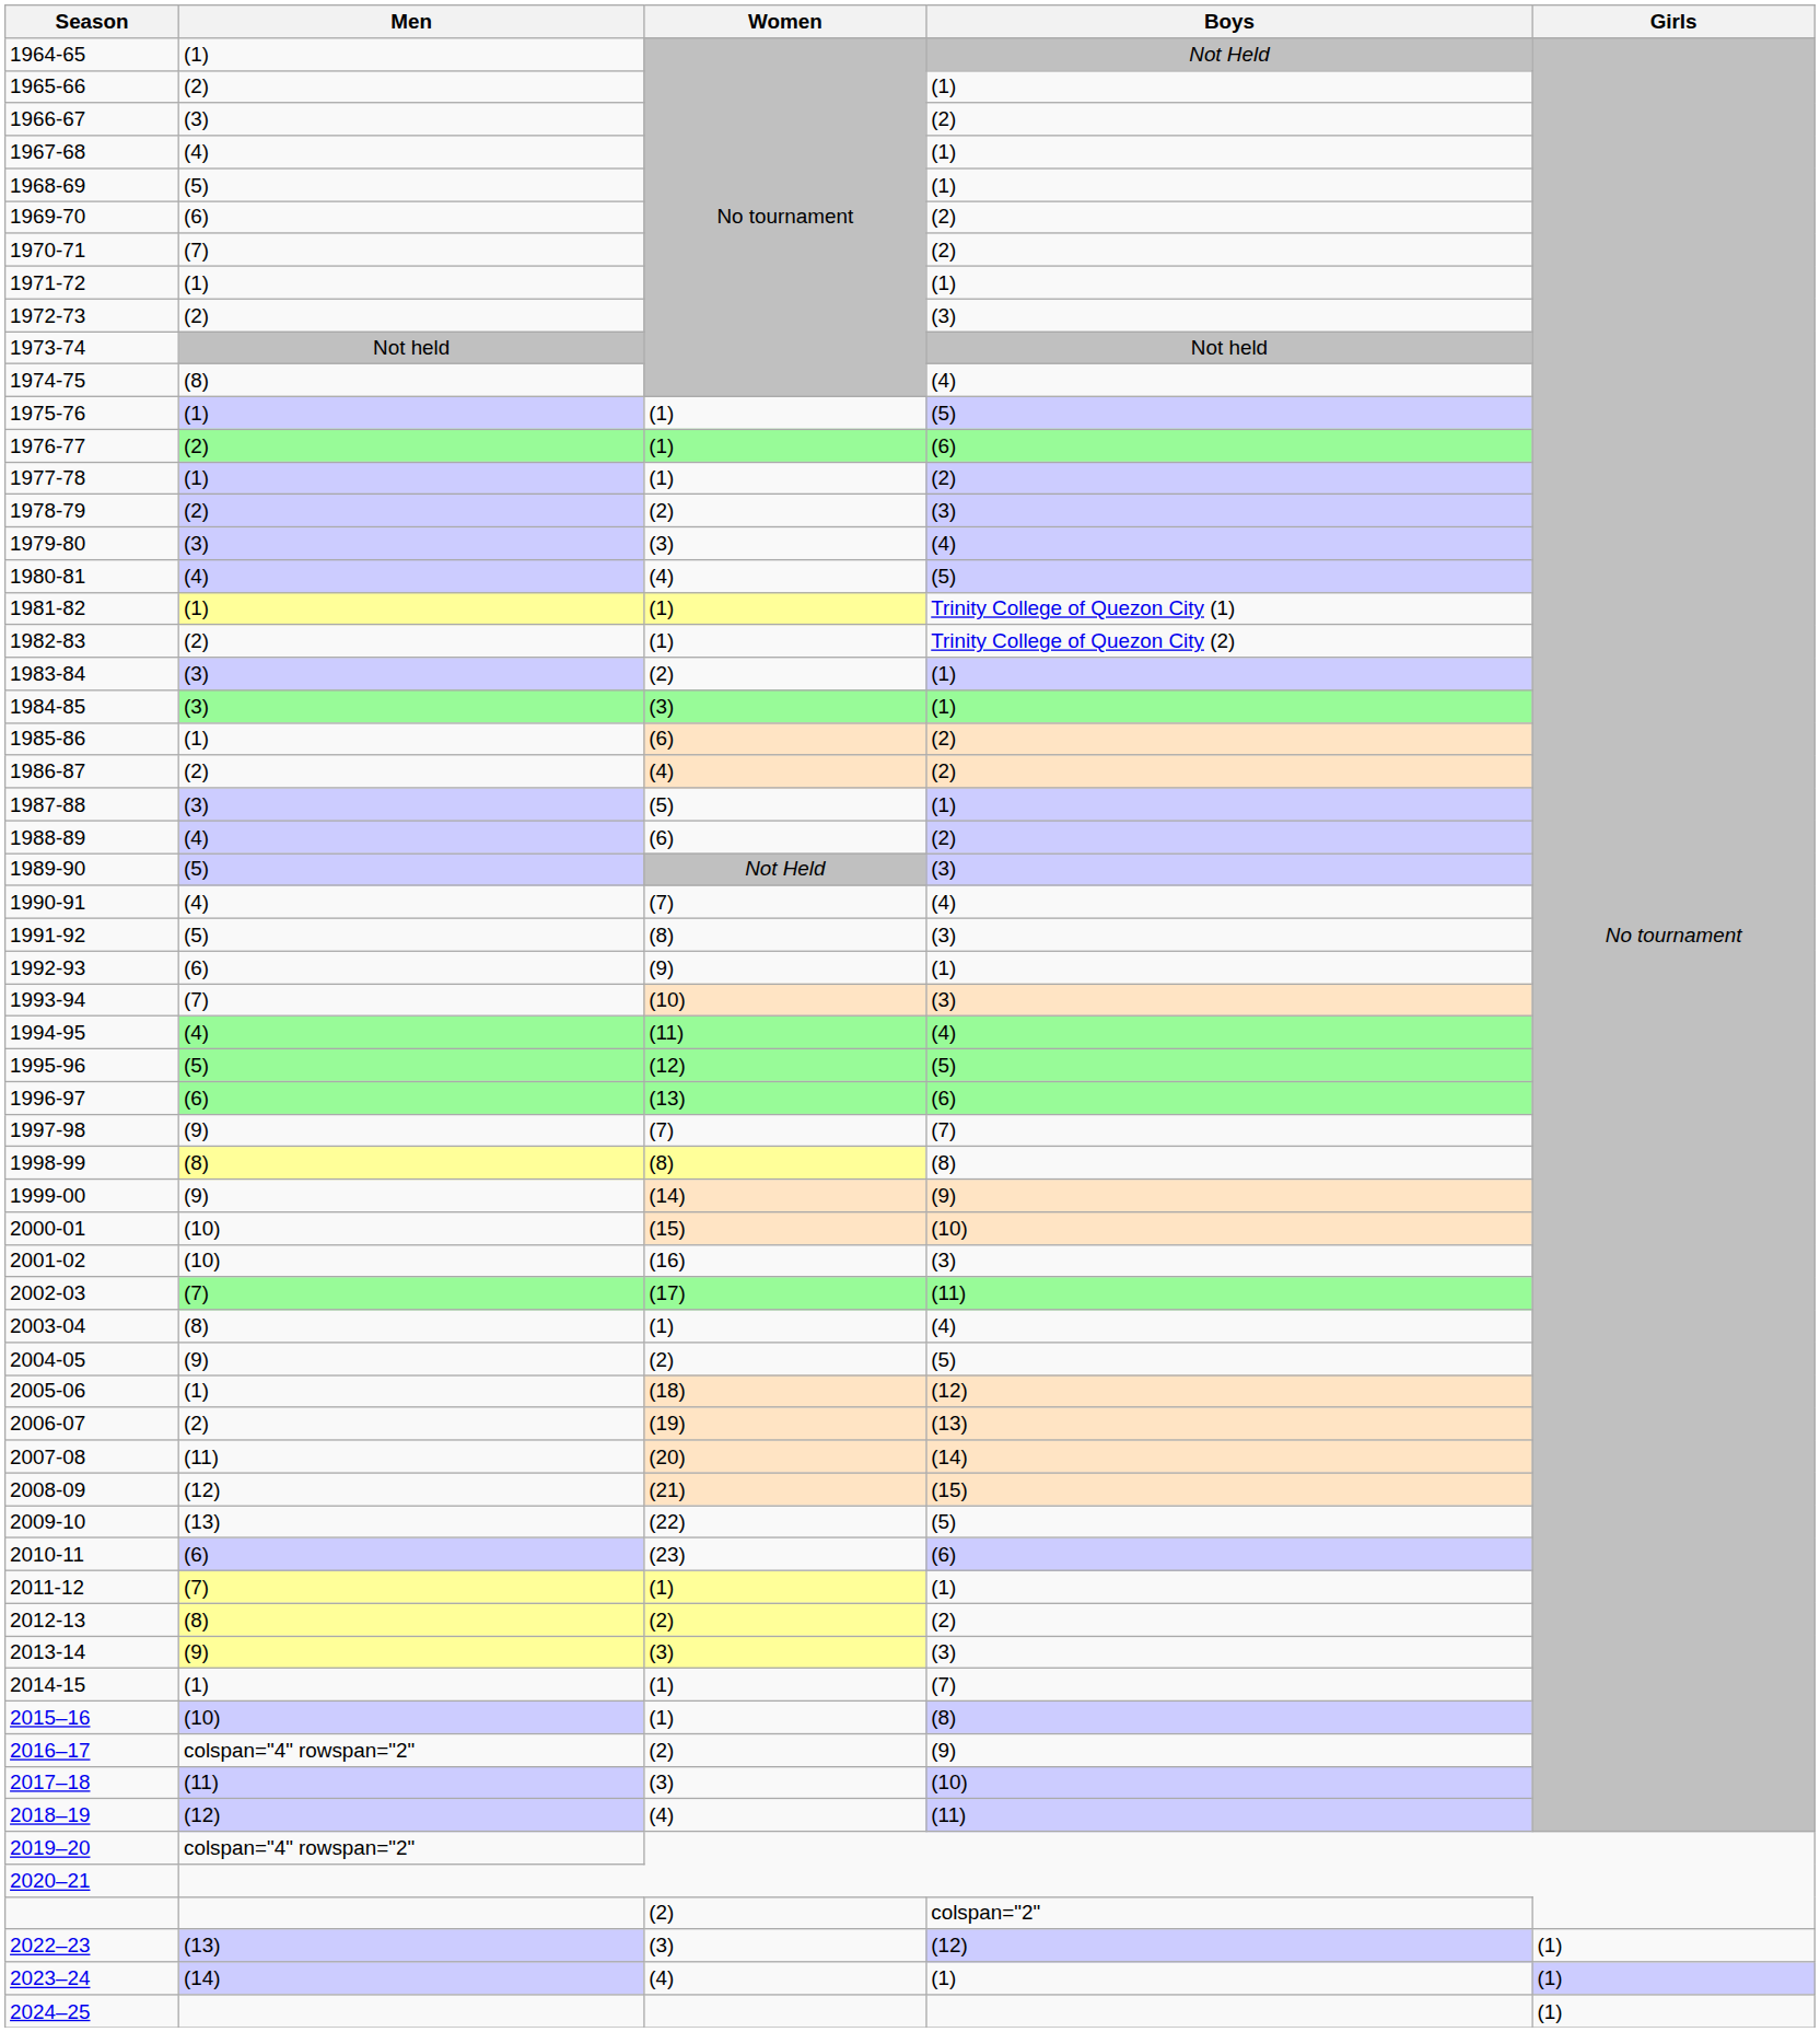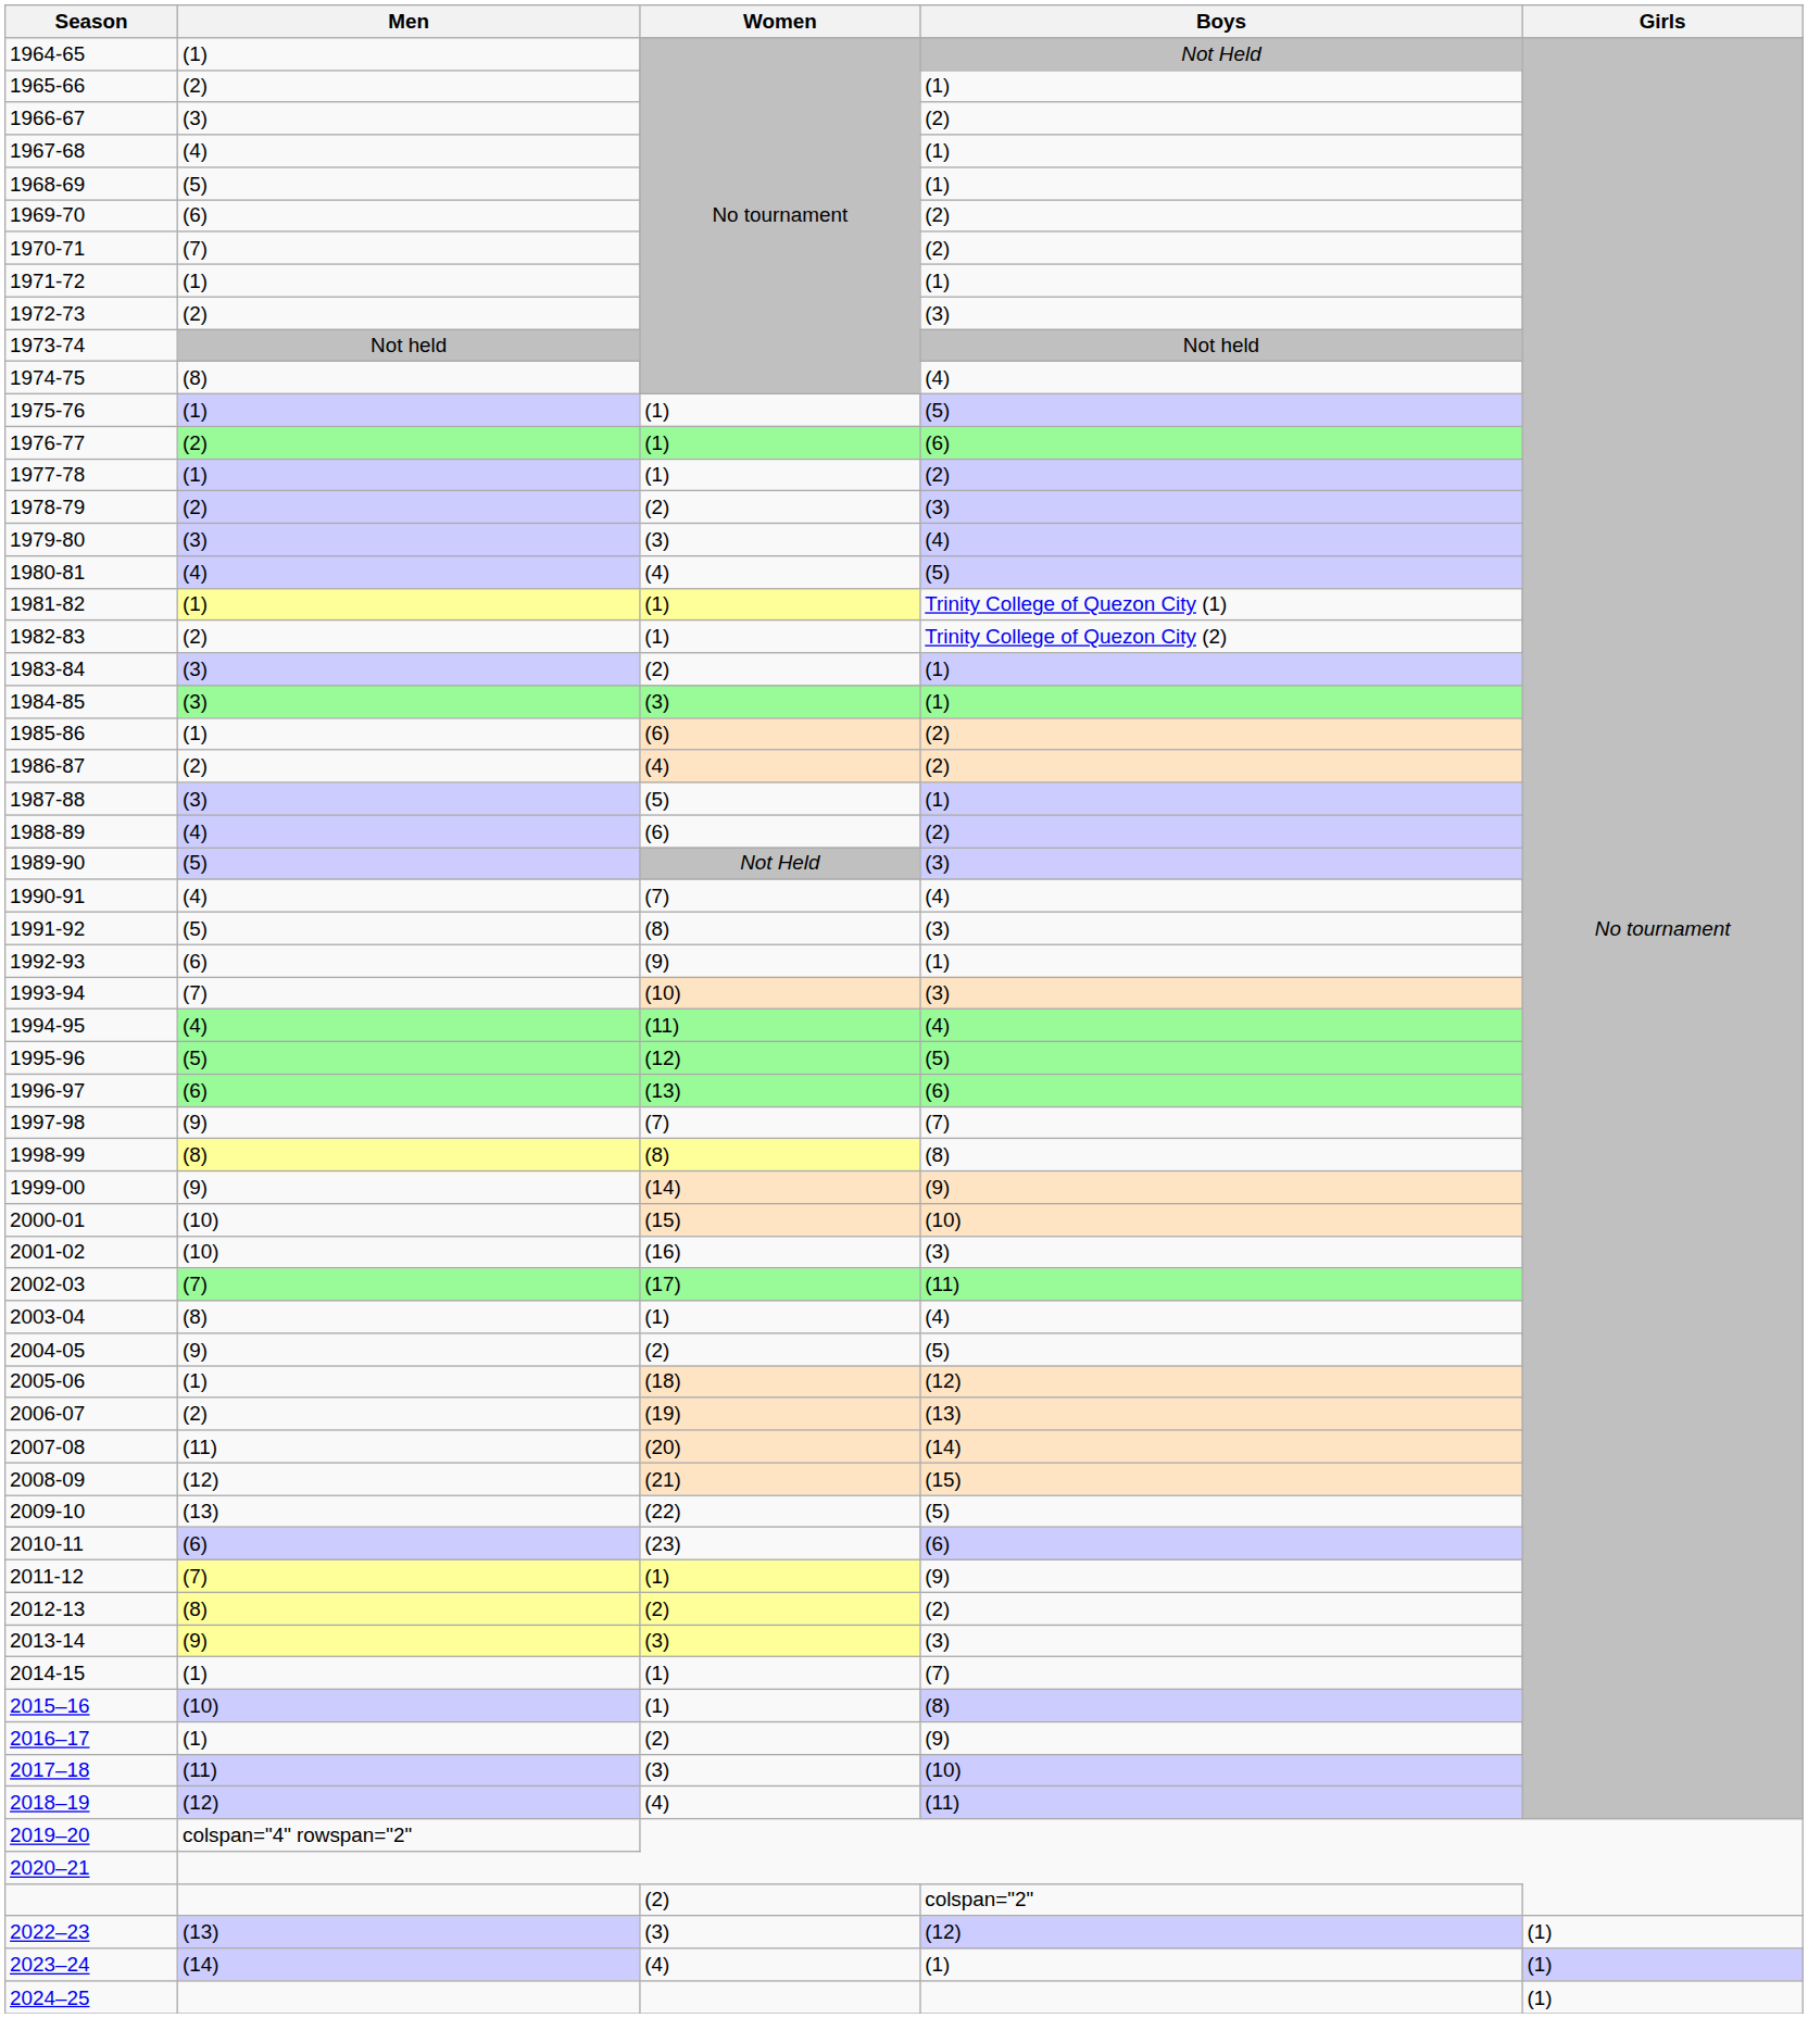2011-12 | Boys: (1) -> (9)
2016–17 | Men: colspan="4" rowspan="2" -> (1)
